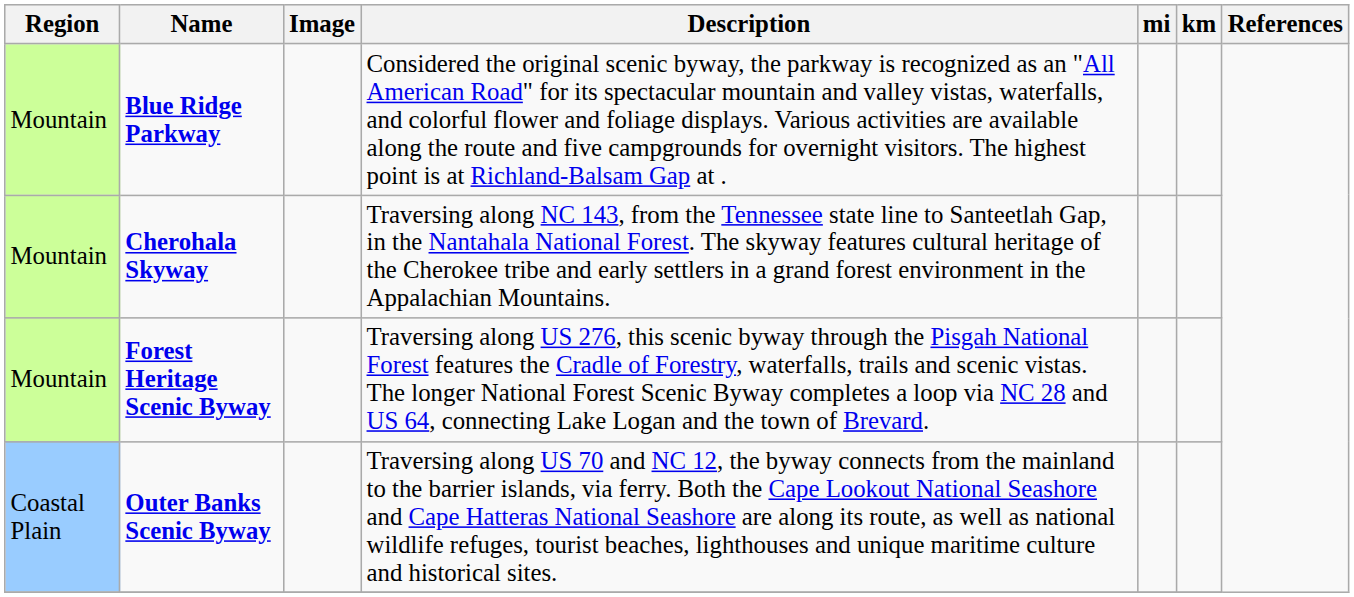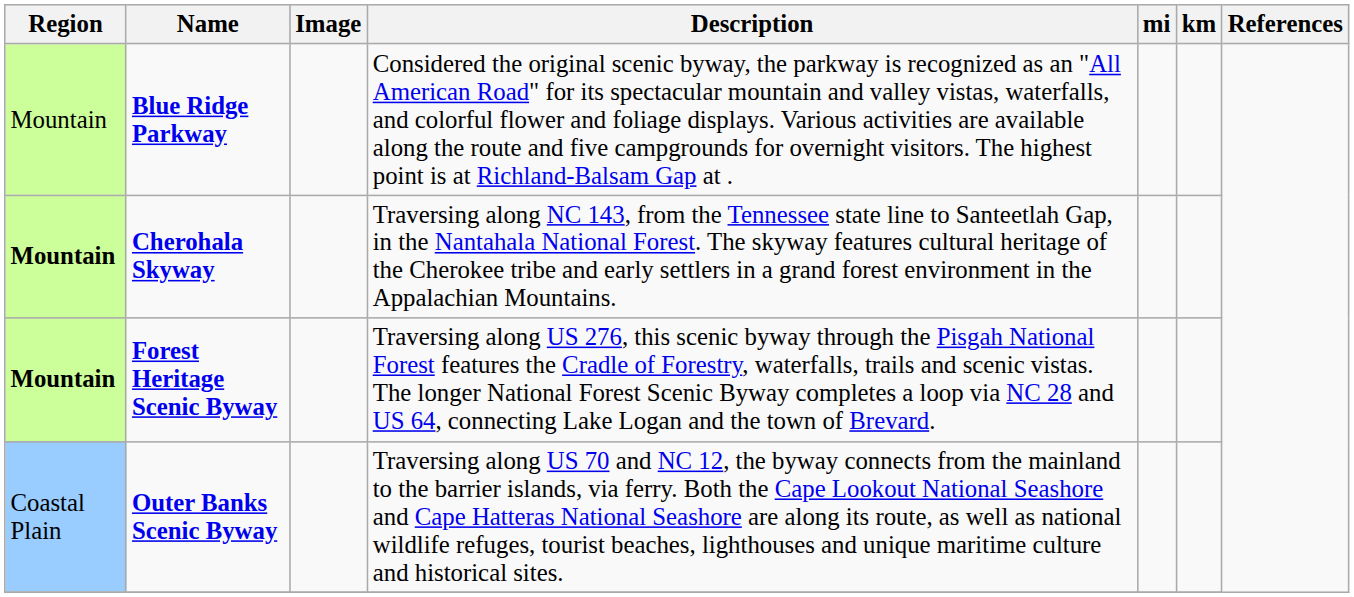Cherohala Skyway | Region: normal -> bold
Forest Heritage Scenic Byway | Region: normal -> bold
